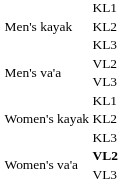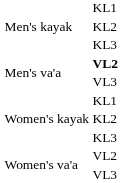Men's va'a / VL2 | column 2: normal -> bold
Women's va'a / VL2 | column 2: bold -> normal
